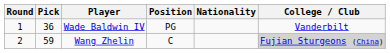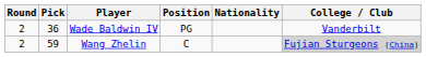Wade Baldwin IV | Round: 1 -> 2
